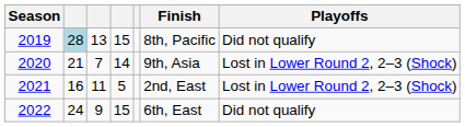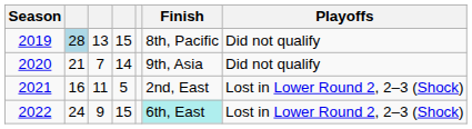2020 | Playoffs: Lost in Lower Round 2, 2–3 (Shock) -> Did not qualify
2022 | Finish: no background -> paleturquoise background
2022 | Playoffs: Did not qualify -> Lost in Lower Round 2, 2–3 (Shock)
